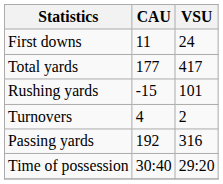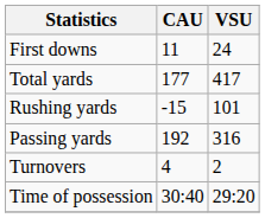rows swapped: Passing yards <-> Turnovers
